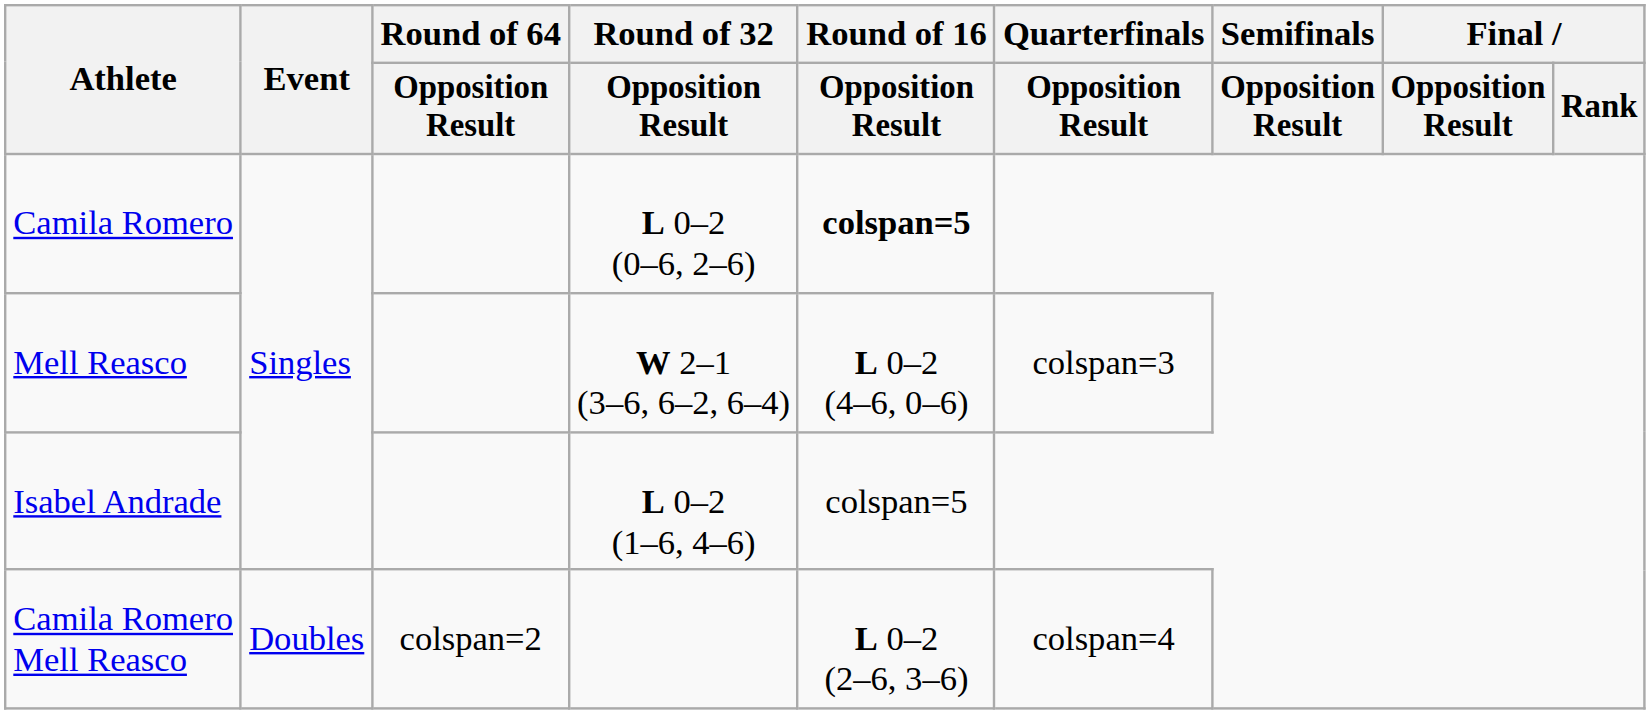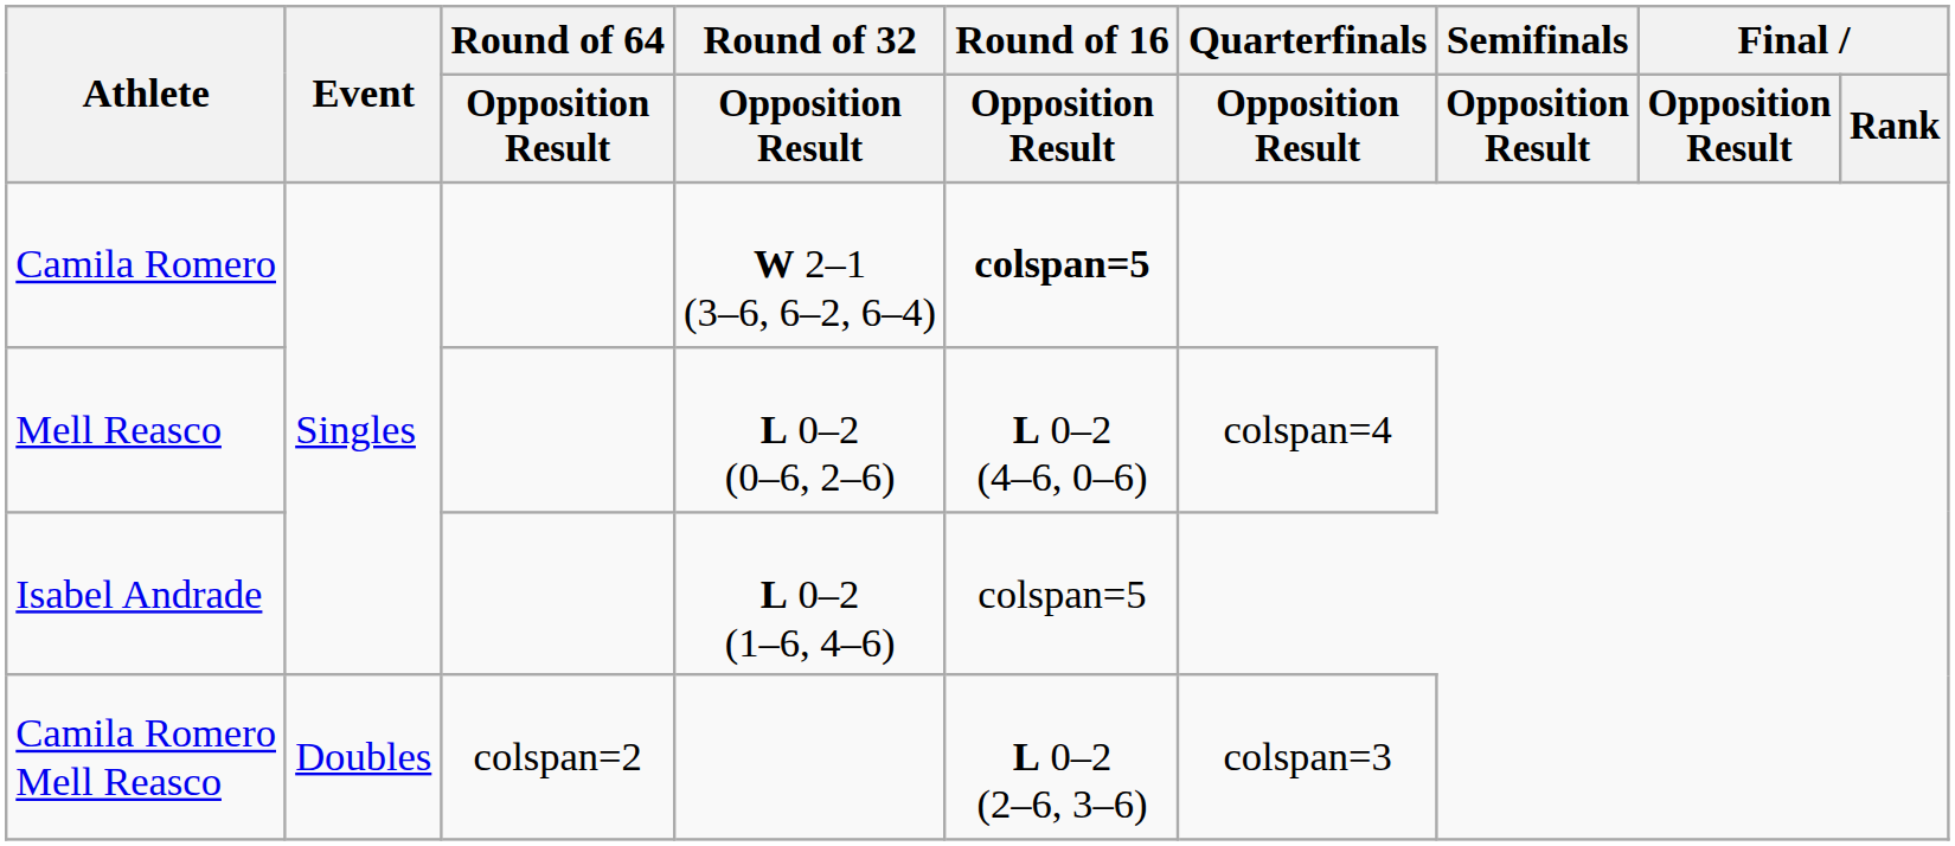Camila Romero | Round of 32 / Opposition Result: L 0–2 (0–6, 2–6) -> W 2–1 (3–6, 6–2, 6–4)
Mell Reasco | Round of 32 / Opposition Result: W 2–1 (3–6, 6–2, 6–4) -> L 0–2 (0–6, 2–6)
Mell Reasco | Quarterfinals / Opposition Result: colspan=3 -> colspan=4
Camila Romero Mell Reasco | Quarterfinals / Opposition Result: colspan=4 -> colspan=3
